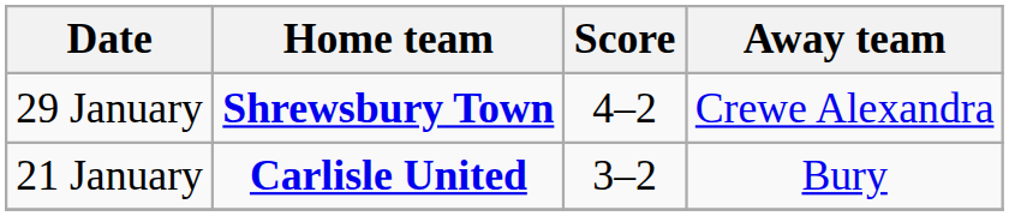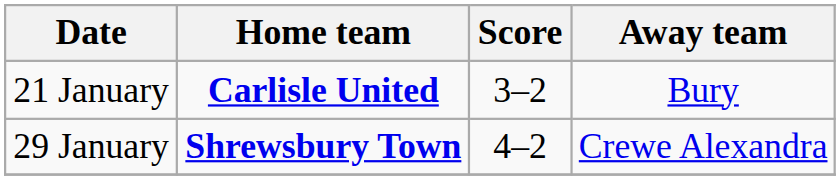rows swapped: 21 January <-> 29 January
